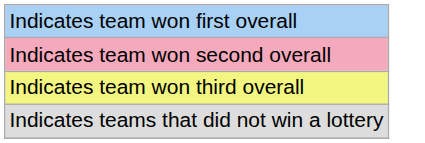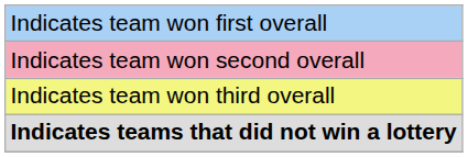row 4 | column 1: normal -> bold
